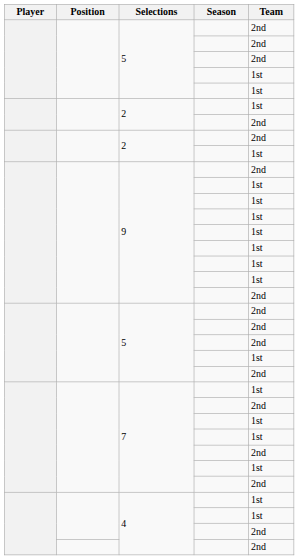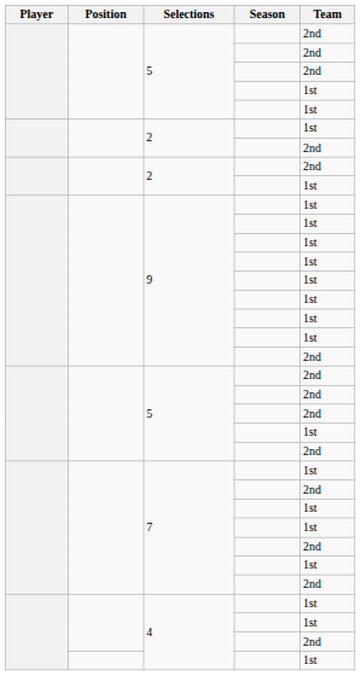row 11 | Team: 2nd -> 1st
row 35 | Team: 2nd -> 1st
